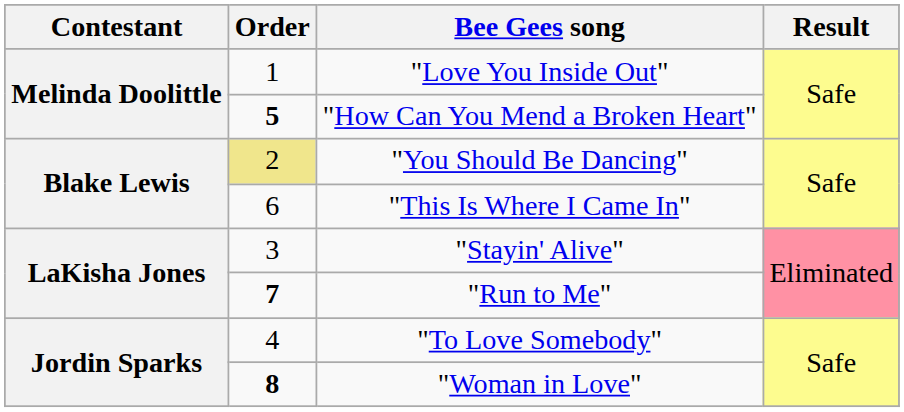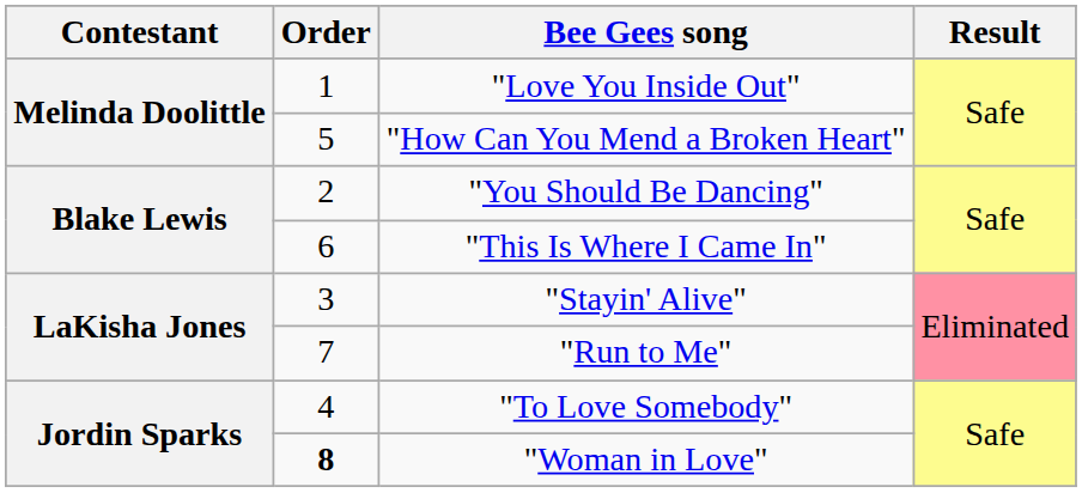"How Can You Mend a Broken Heart" | Order: bold -> normal
"You Should Be Dancing" | Order: khaki background -> no background
"Run to Me" | Order: bold -> normal
